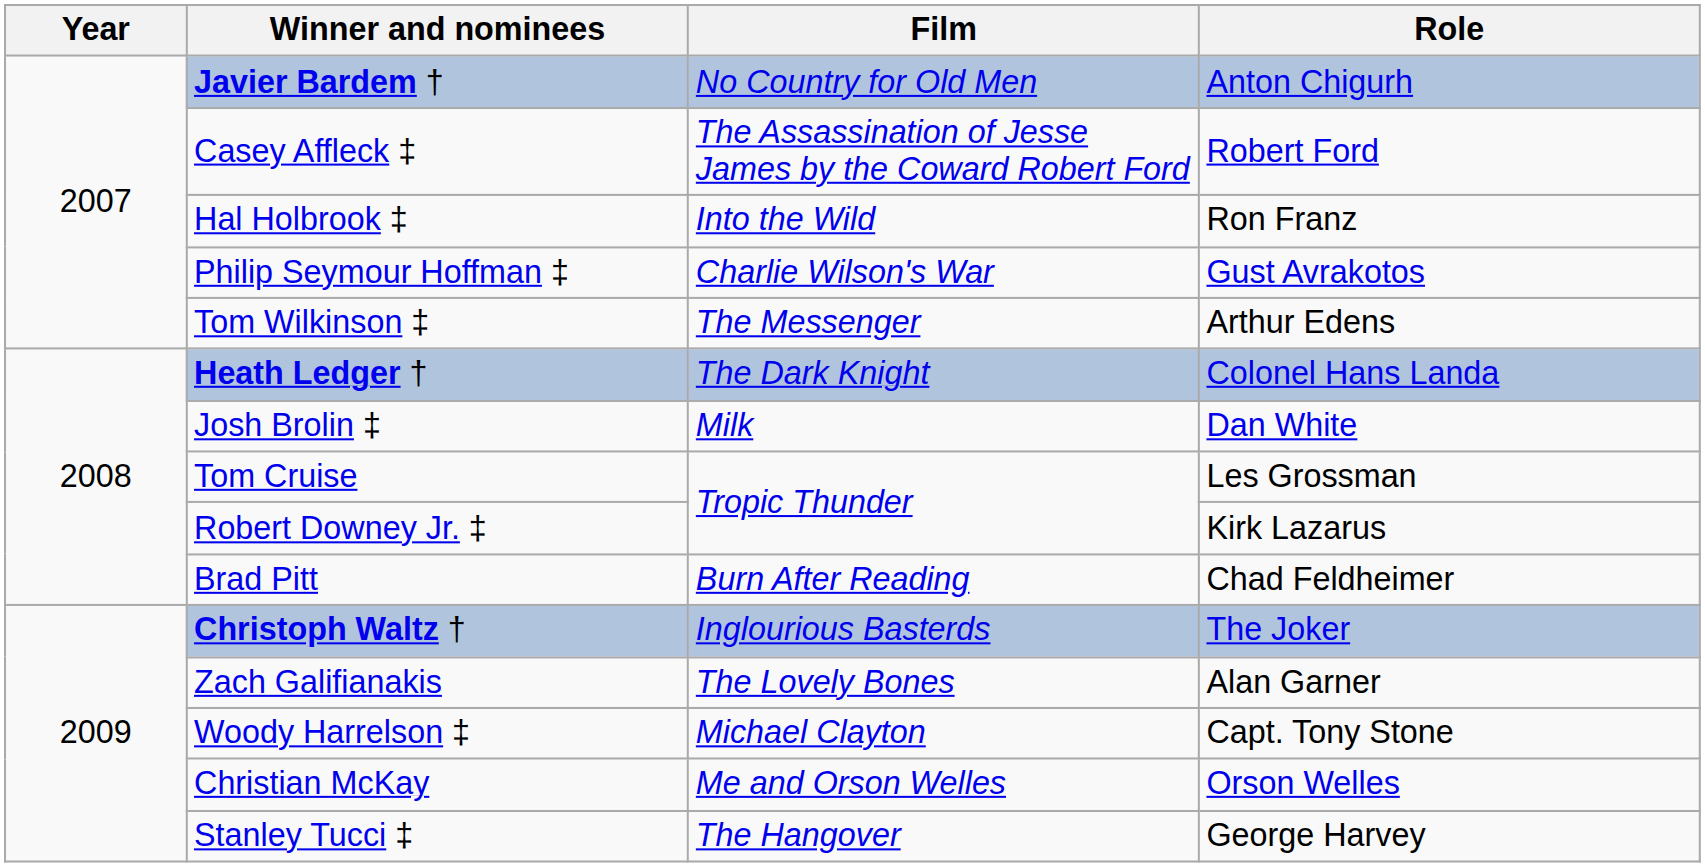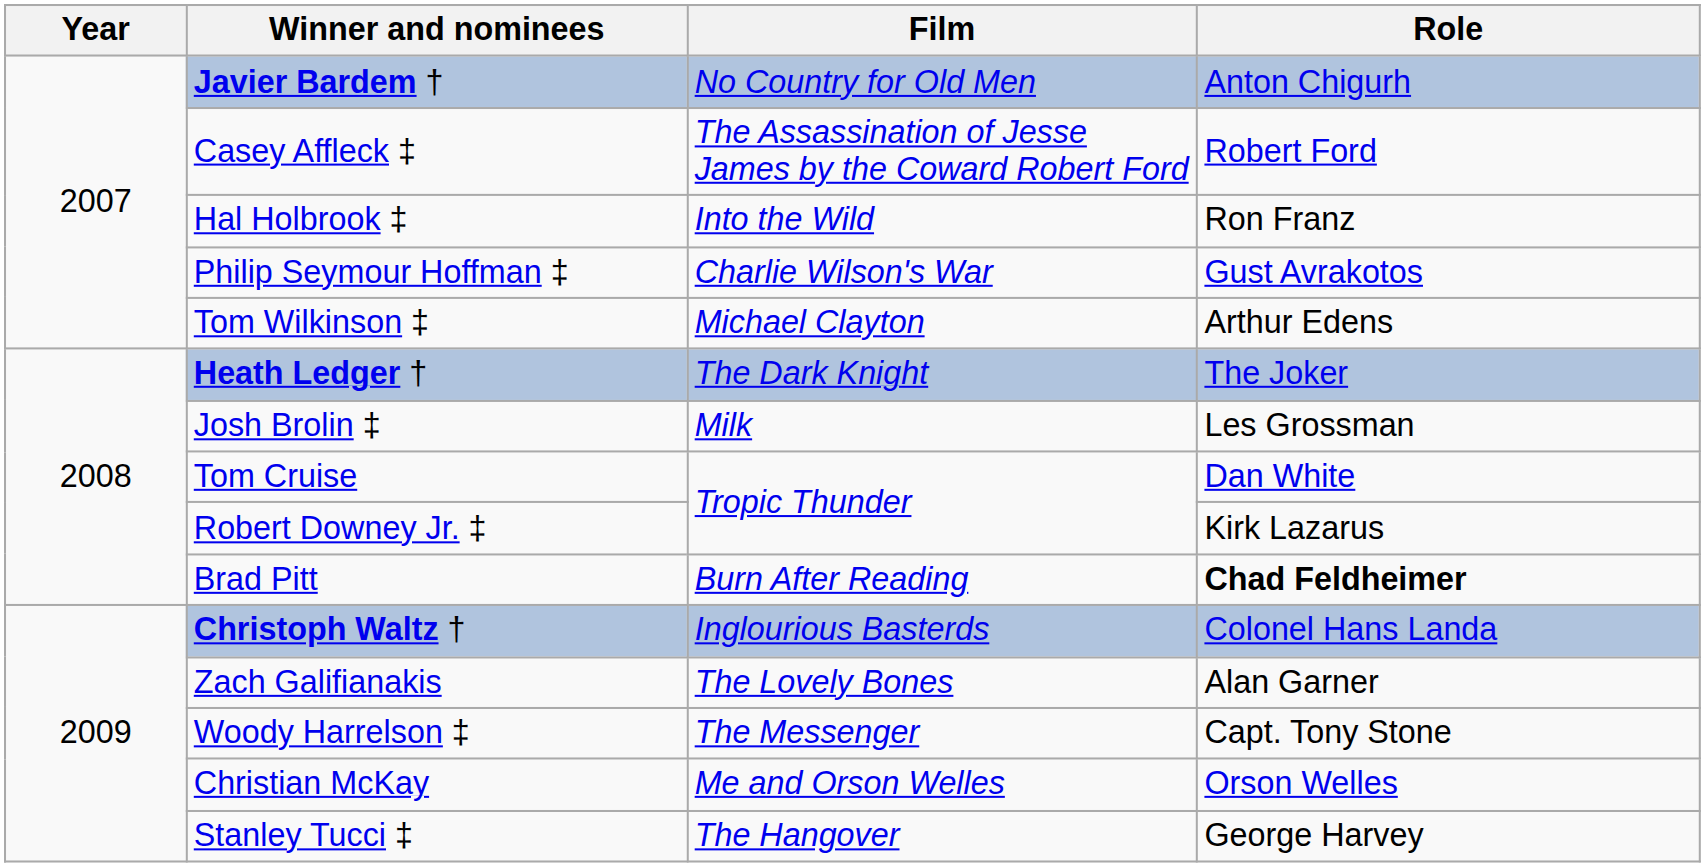Tom Wilkinson ‡ | Film: The Messenger -> Michael Clayton
Heath Ledger † | Role: Colonel Hans Landa -> The Joker
Josh Brolin ‡ | Role: Dan White -> Les Grossman
Tom Cruise | Role: Les Grossman -> Dan White
Brad Pitt | Role: normal -> bold
Christoph Waltz † | Role: The Joker -> Colonel Hans Landa
Woody Harrelson ‡ | Film: Michael Clayton -> The Messenger
